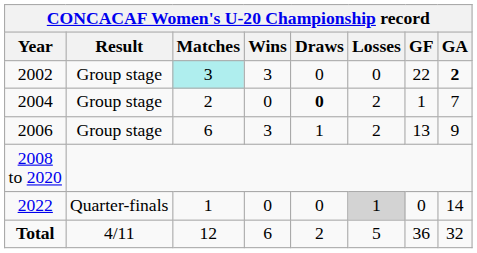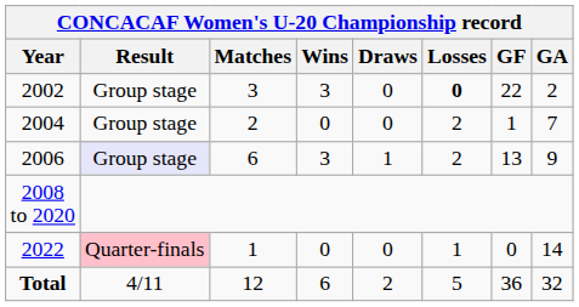2002 | Matches: paleturquoise background -> no background
2002 | Losses: normal -> bold
2002 | GA: bold -> normal
2004 | Draws: bold -> normal
2006 | Result: no background -> lavender background
2022 | Result: no background -> pink background
2022 | Losses: lightgrey background -> no background
